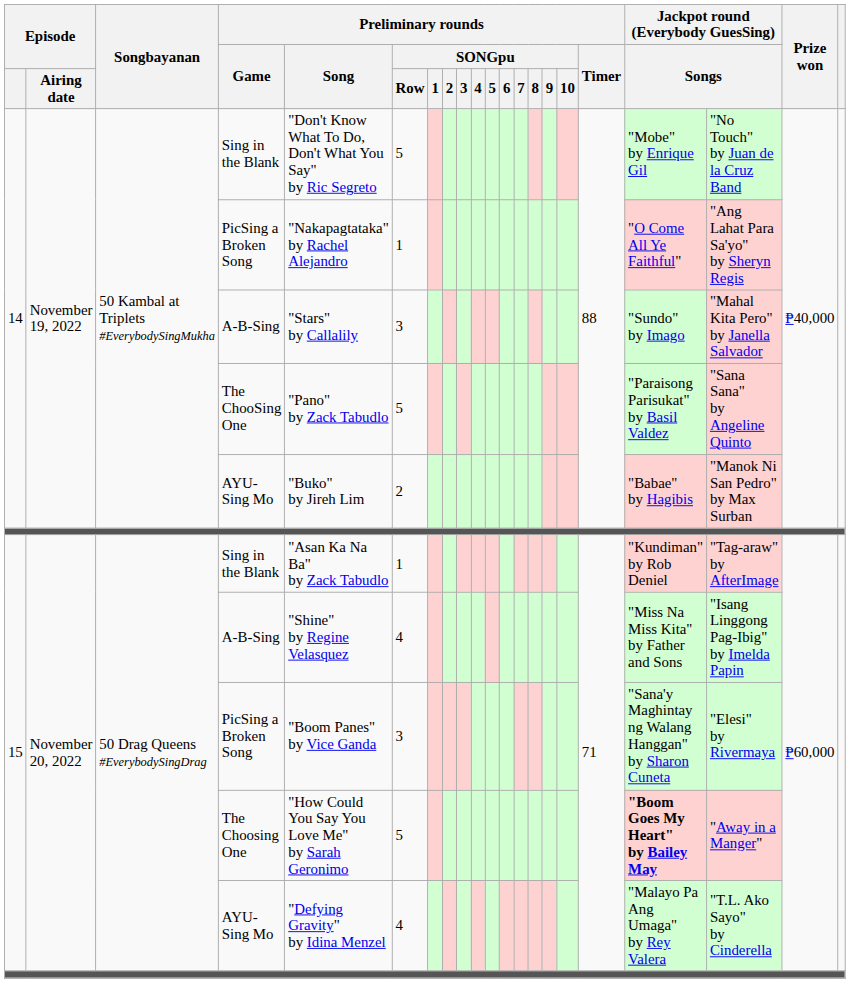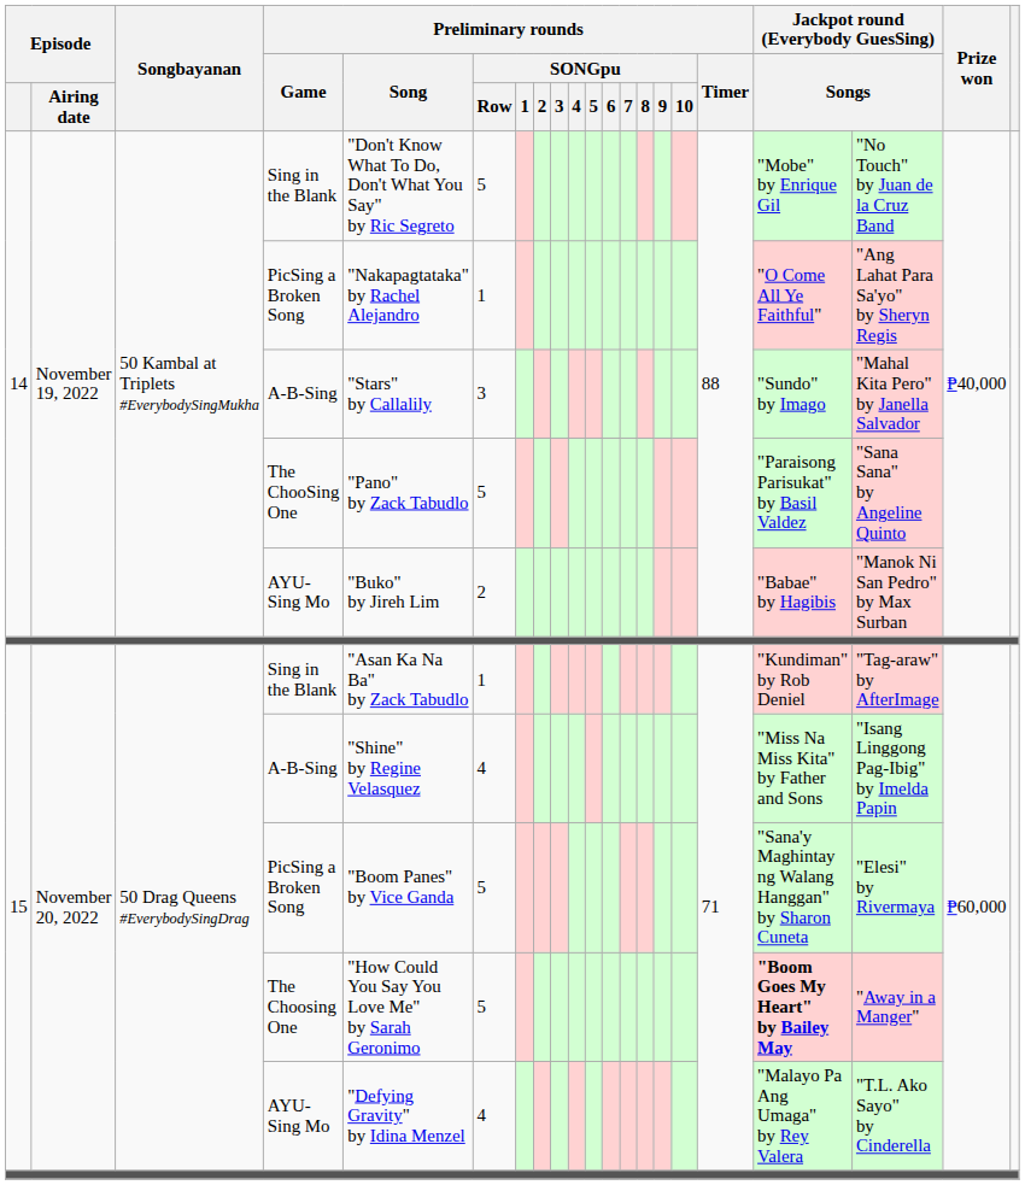15 / PicSing a Broken Song | Preliminary rounds / SONGpu / Row: 3 -> 5
